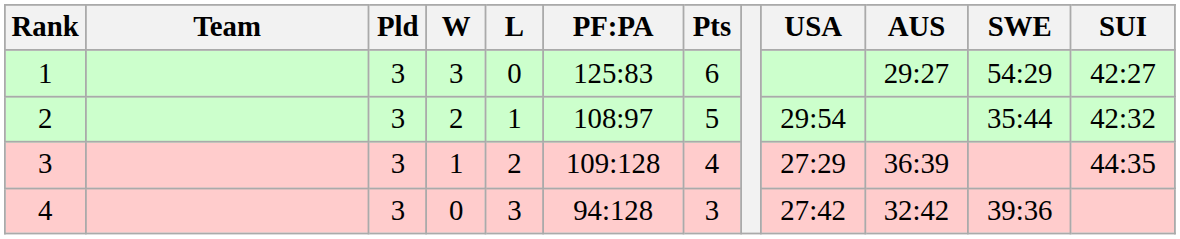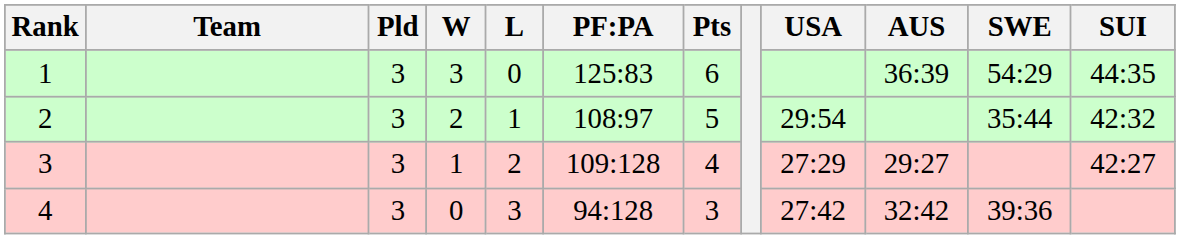row 2 | AUS: 29:27 -> 36:39
row 2 | SUI: 42:27 -> 44:35
row 4 | AUS: 36:39 -> 29:27
row 4 | SUI: 44:35 -> 42:27
